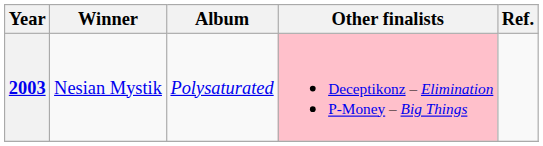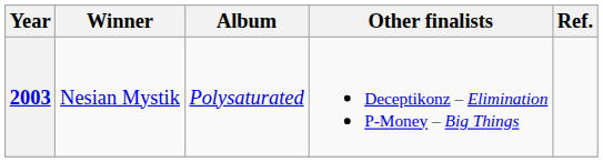2003 | Other finalists: pink background -> no background
